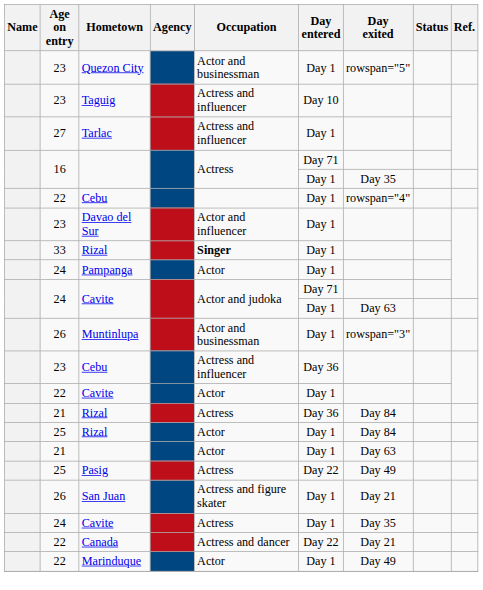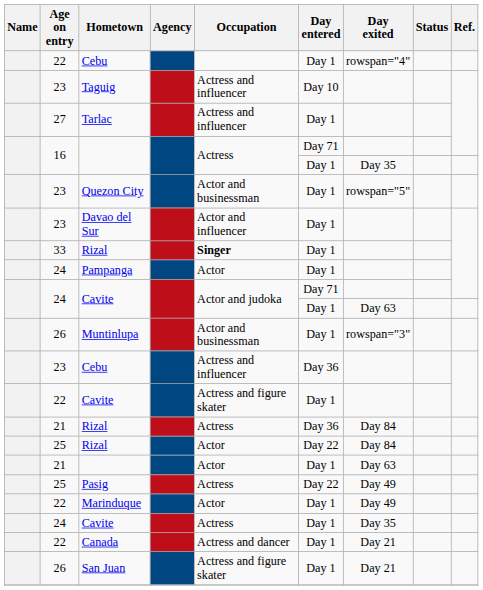rows swapped: 22 / Cebu <-> Quezon City
22 / Cavite | Occupation: Actor -> Actress and figure skater
25 / Rizal | Day entered: Day 1 -> Day 22
rows swapped: Marinduque <-> San Juan
Canada | Day entered: Day 22 -> Day 1
